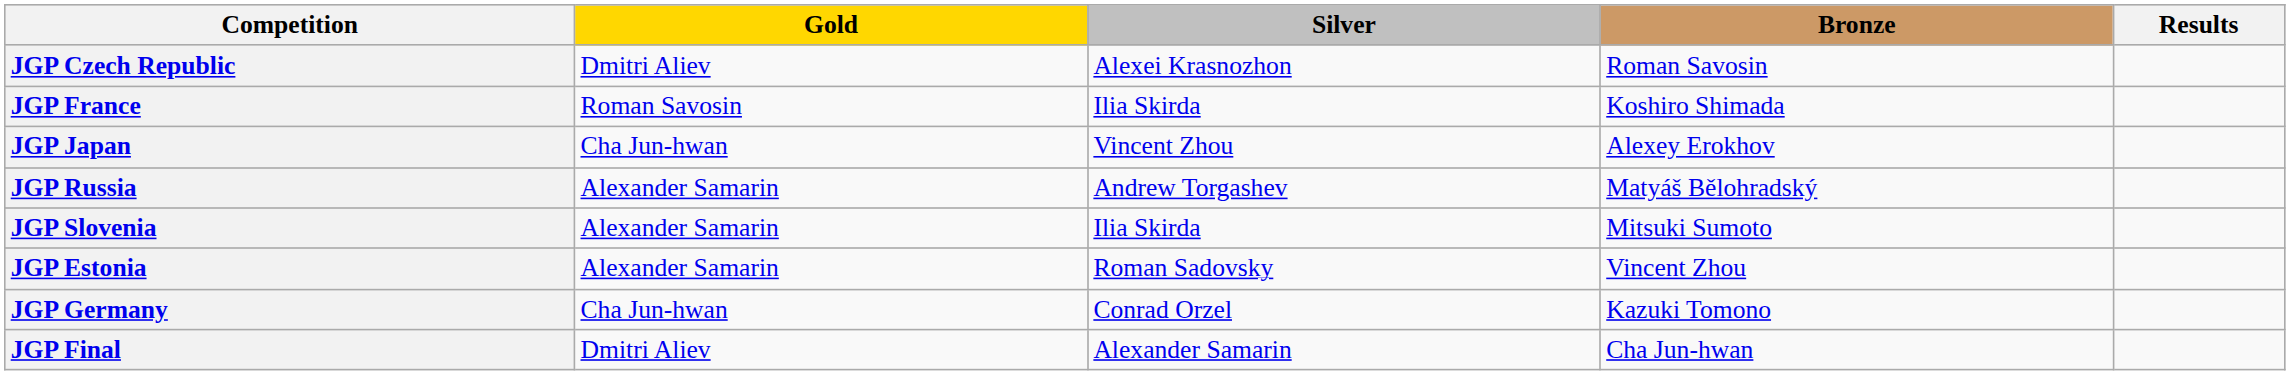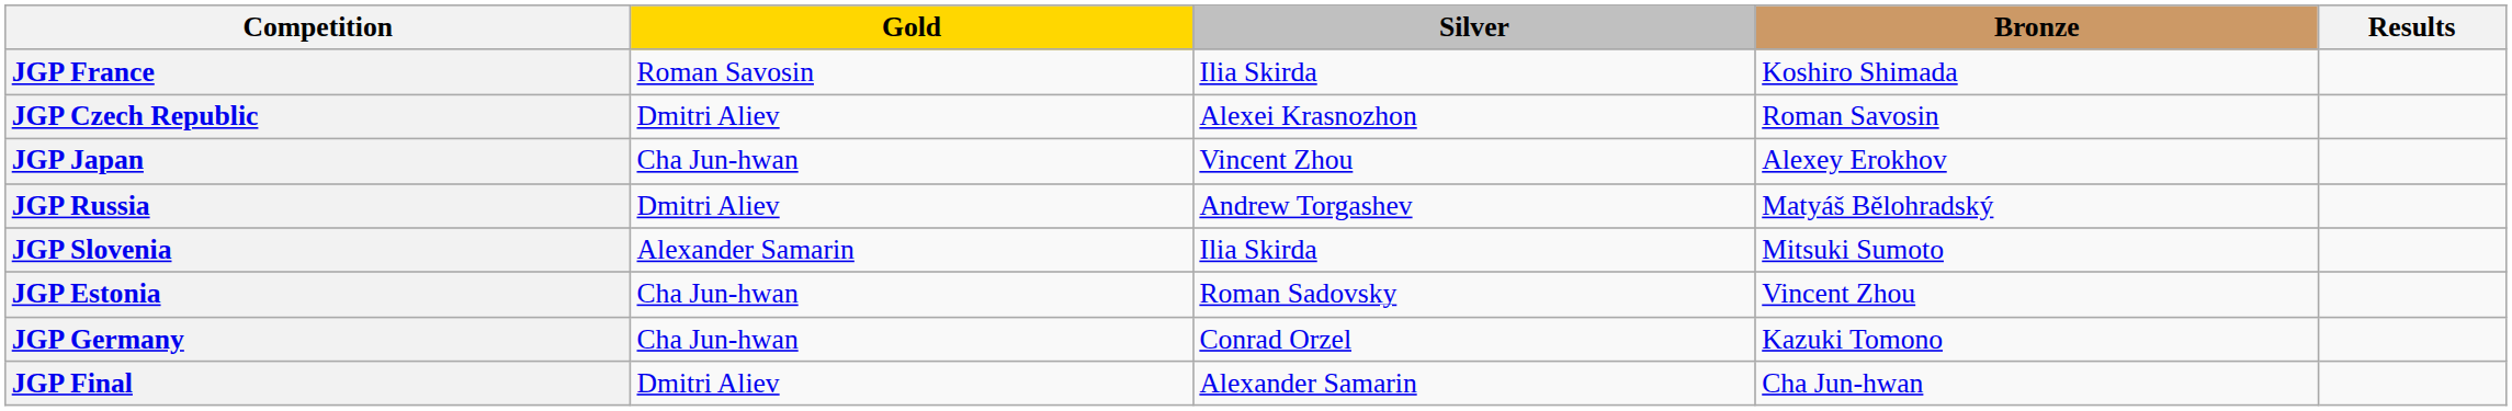rows swapped: JGP France <-> JGP Czech Republic
JGP Russia | Gold: Alexander Samarin -> Dmitri Aliev
JGP Estonia | Gold: Alexander Samarin -> Cha Jun-hwan
